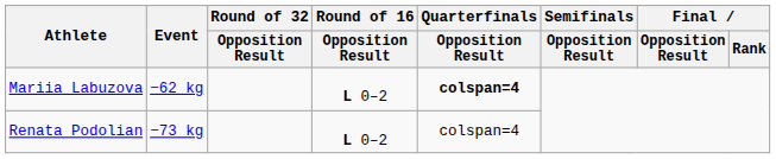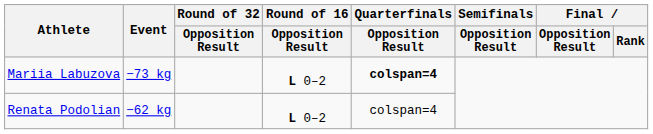Mariia Labuzova | Event: −62 kg -> −73 kg
Renata Podolian | Event: −73 kg -> −62 kg
